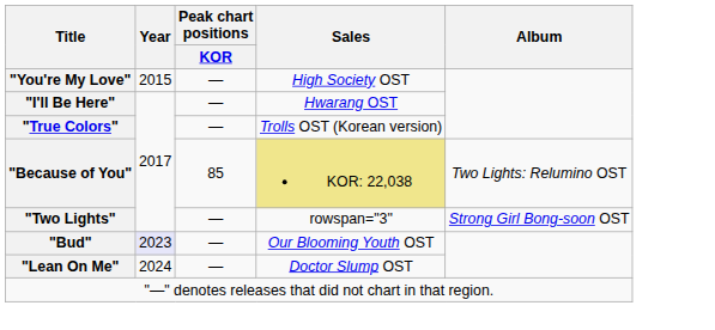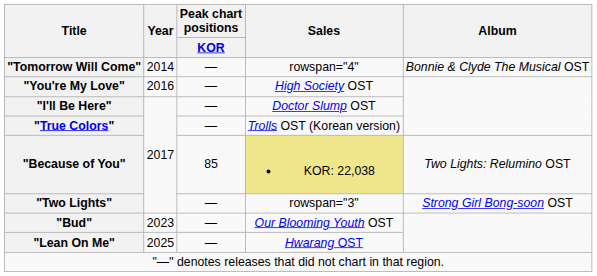+ row: "Tomorrow Will Come" | 2014 | — | rowspan="4" | Bonnie & Clyde The Musical OST
"You're My Love" | Year: 2015 -> 2016
"I'll Be Here" | Sales: Hwarang OST -> Doctor Slump OST
"Bud" | Year: lavender background -> no background
"Lean On Me" | Year: 2024 -> 2025
"Lean On Me" | Sales: Doctor Slump OST -> Hwarang OST
